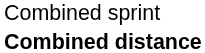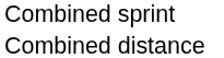row 2 | column 1: bold -> normal
